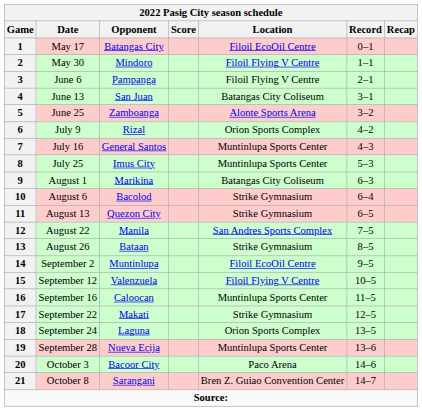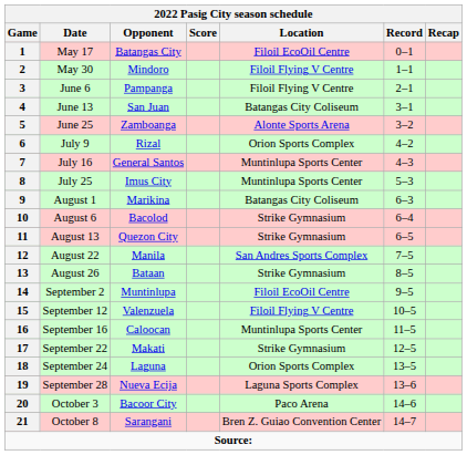19 | Location: Muntinlupa Sports Center -> Laguna Sports Complex
